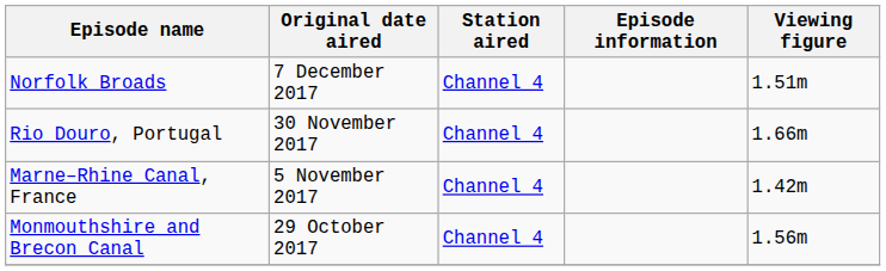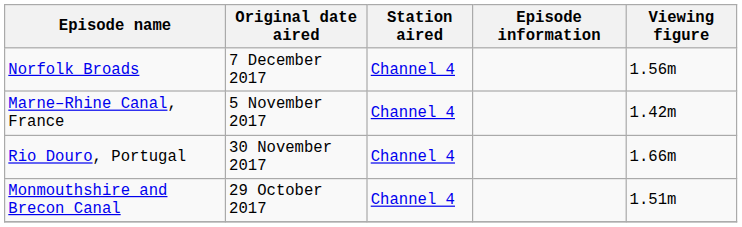Norfolk Broads | Viewing figure: 1.51m -> 1.56m
rows swapped: Marne–Rhine Canal, France <-> Rio Douro, Portugal
Monmouthshire and Brecon Canal | Viewing figure: 1.56m -> 1.51m
